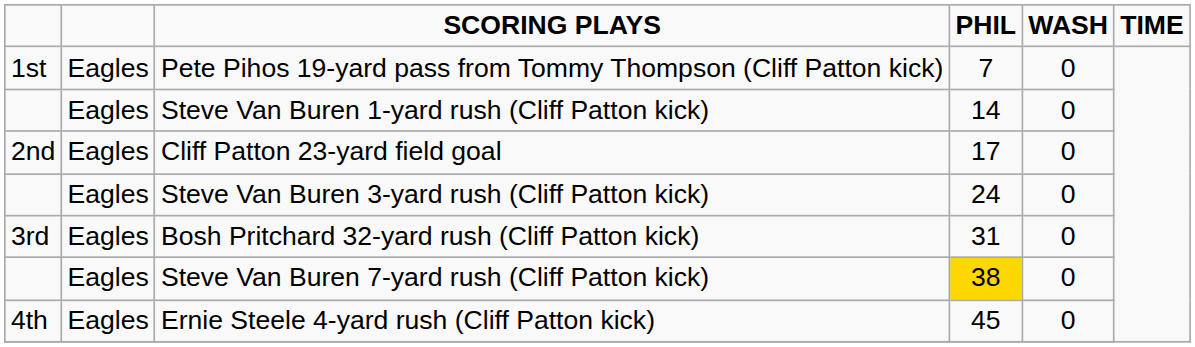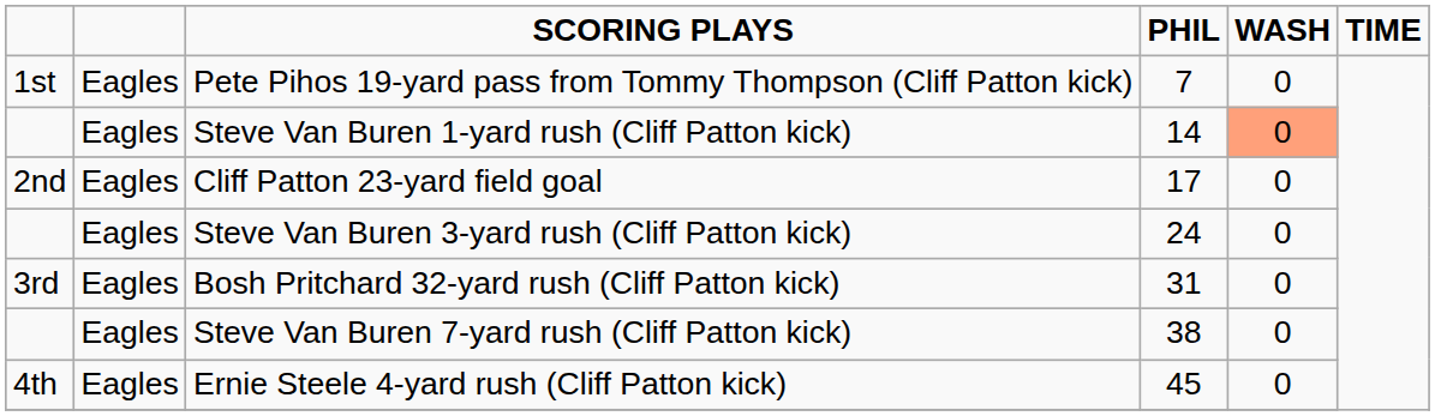Steve Van Buren 1-yard rush (Cliff Patton kick) | WASH: no background -> lightsalmon background
Steve Van Buren 7-yard rush (Cliff Patton kick) | PHIL: gold background -> no background
